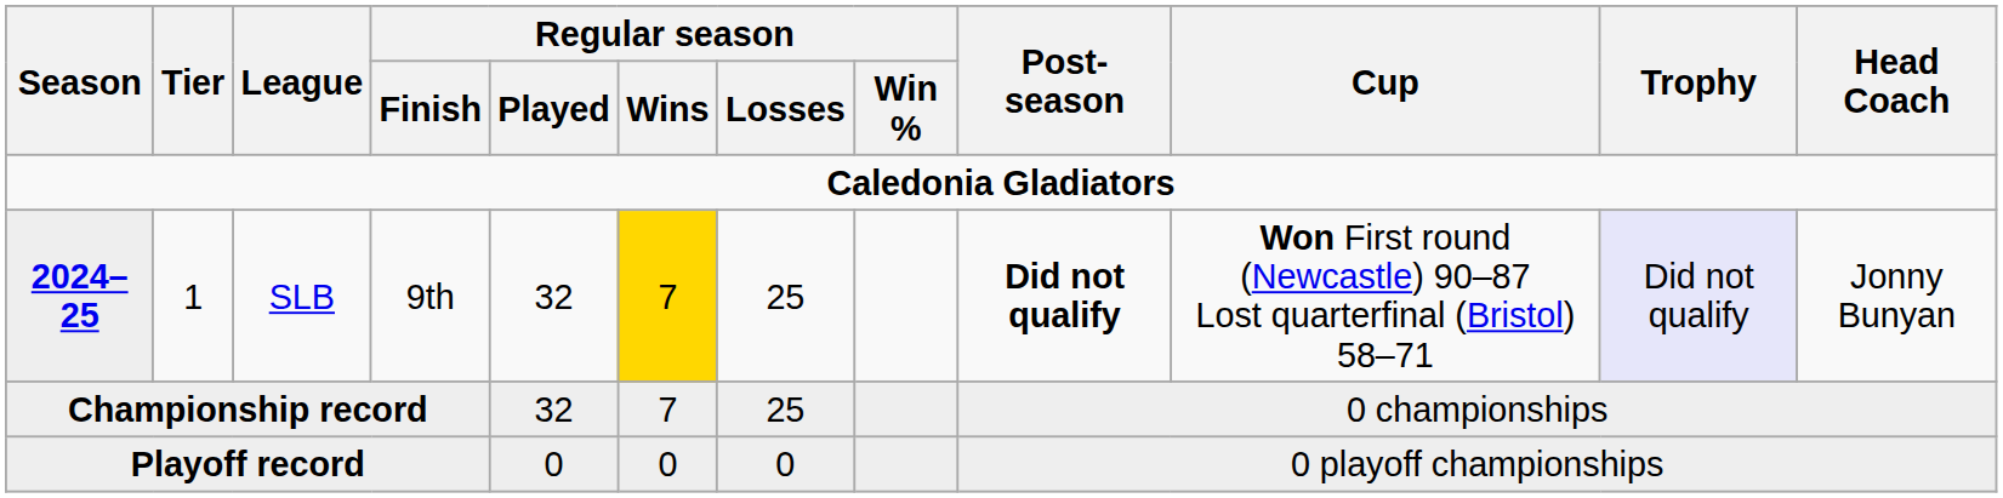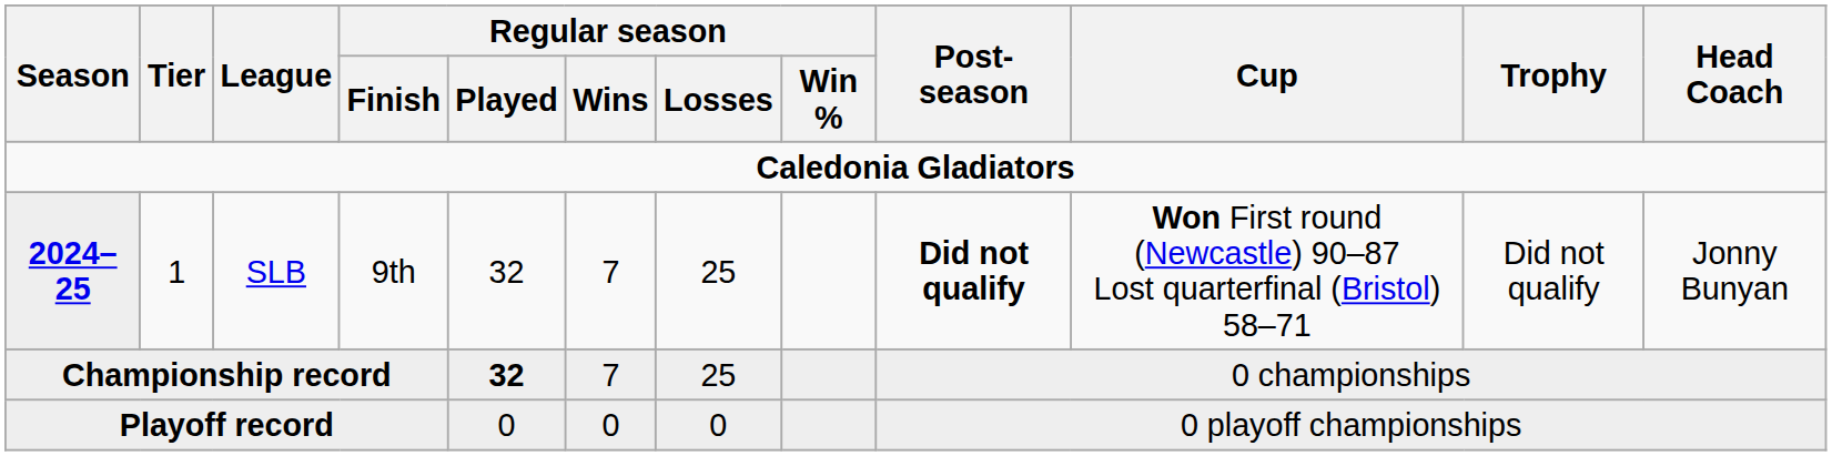2024–25 | Regular season / Wins: gold background -> no background
2024–25 | Trophy: lavender background -> no background
Championship record | Regular season / Played: normal -> bold
